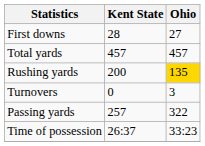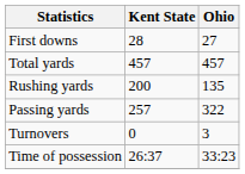Rushing yards | Ohio: gold background -> no background
rows swapped: Passing yards <-> Turnovers
